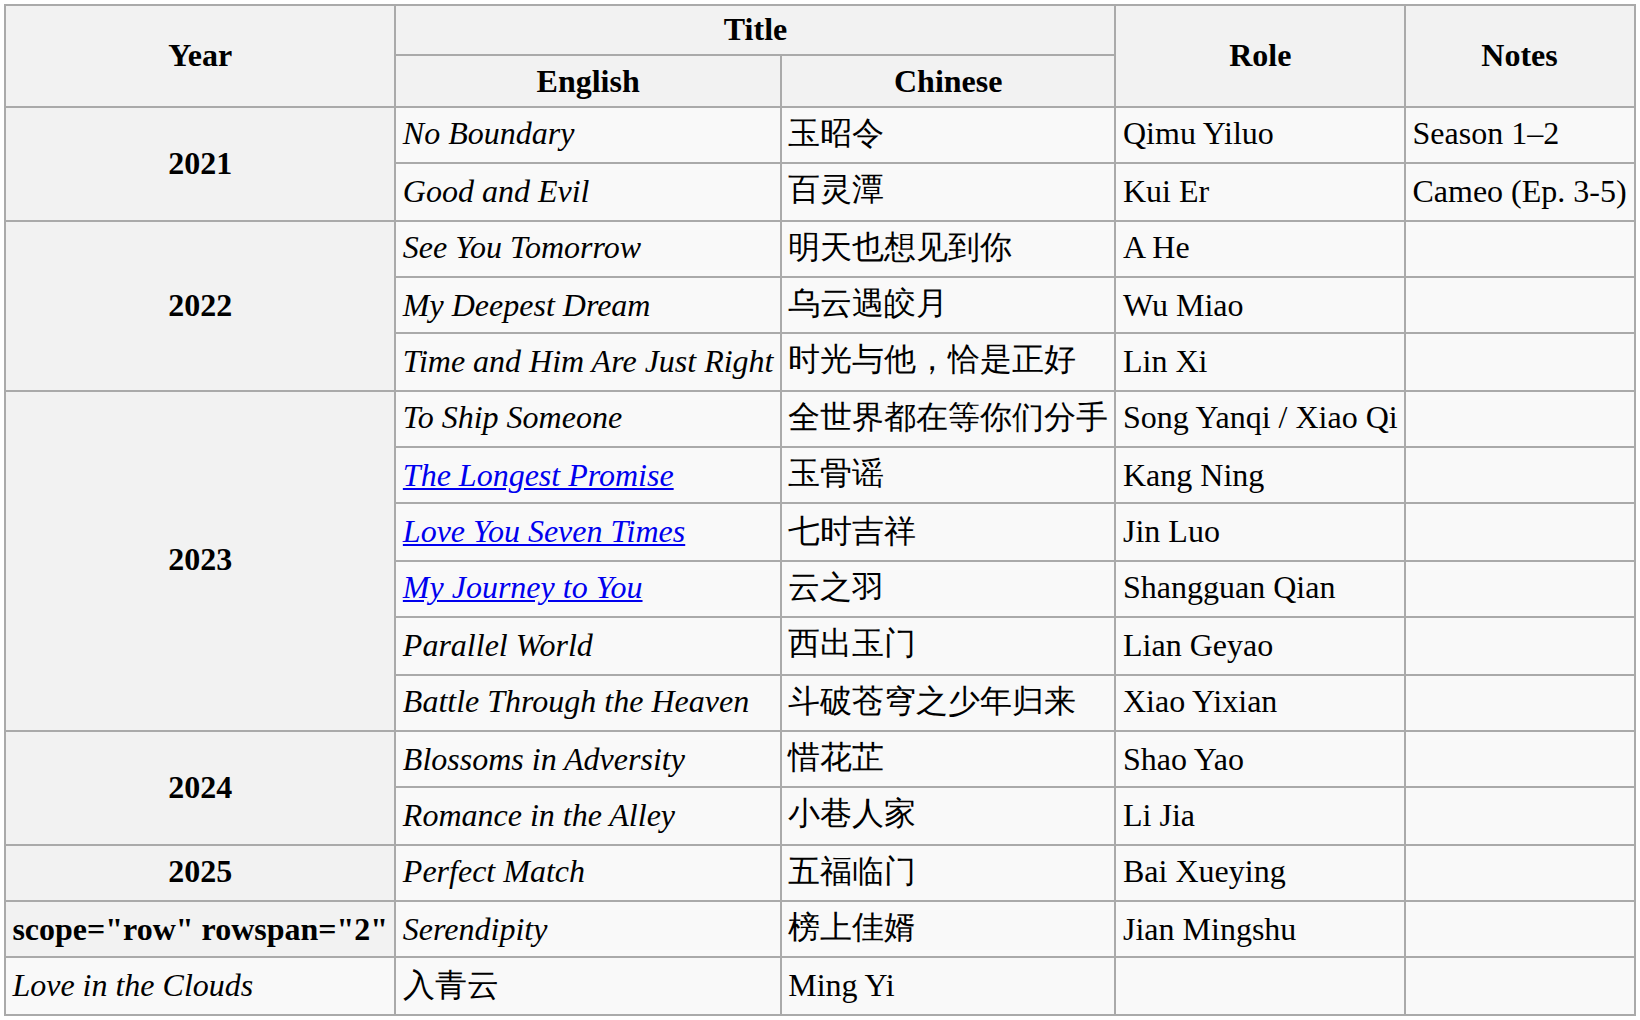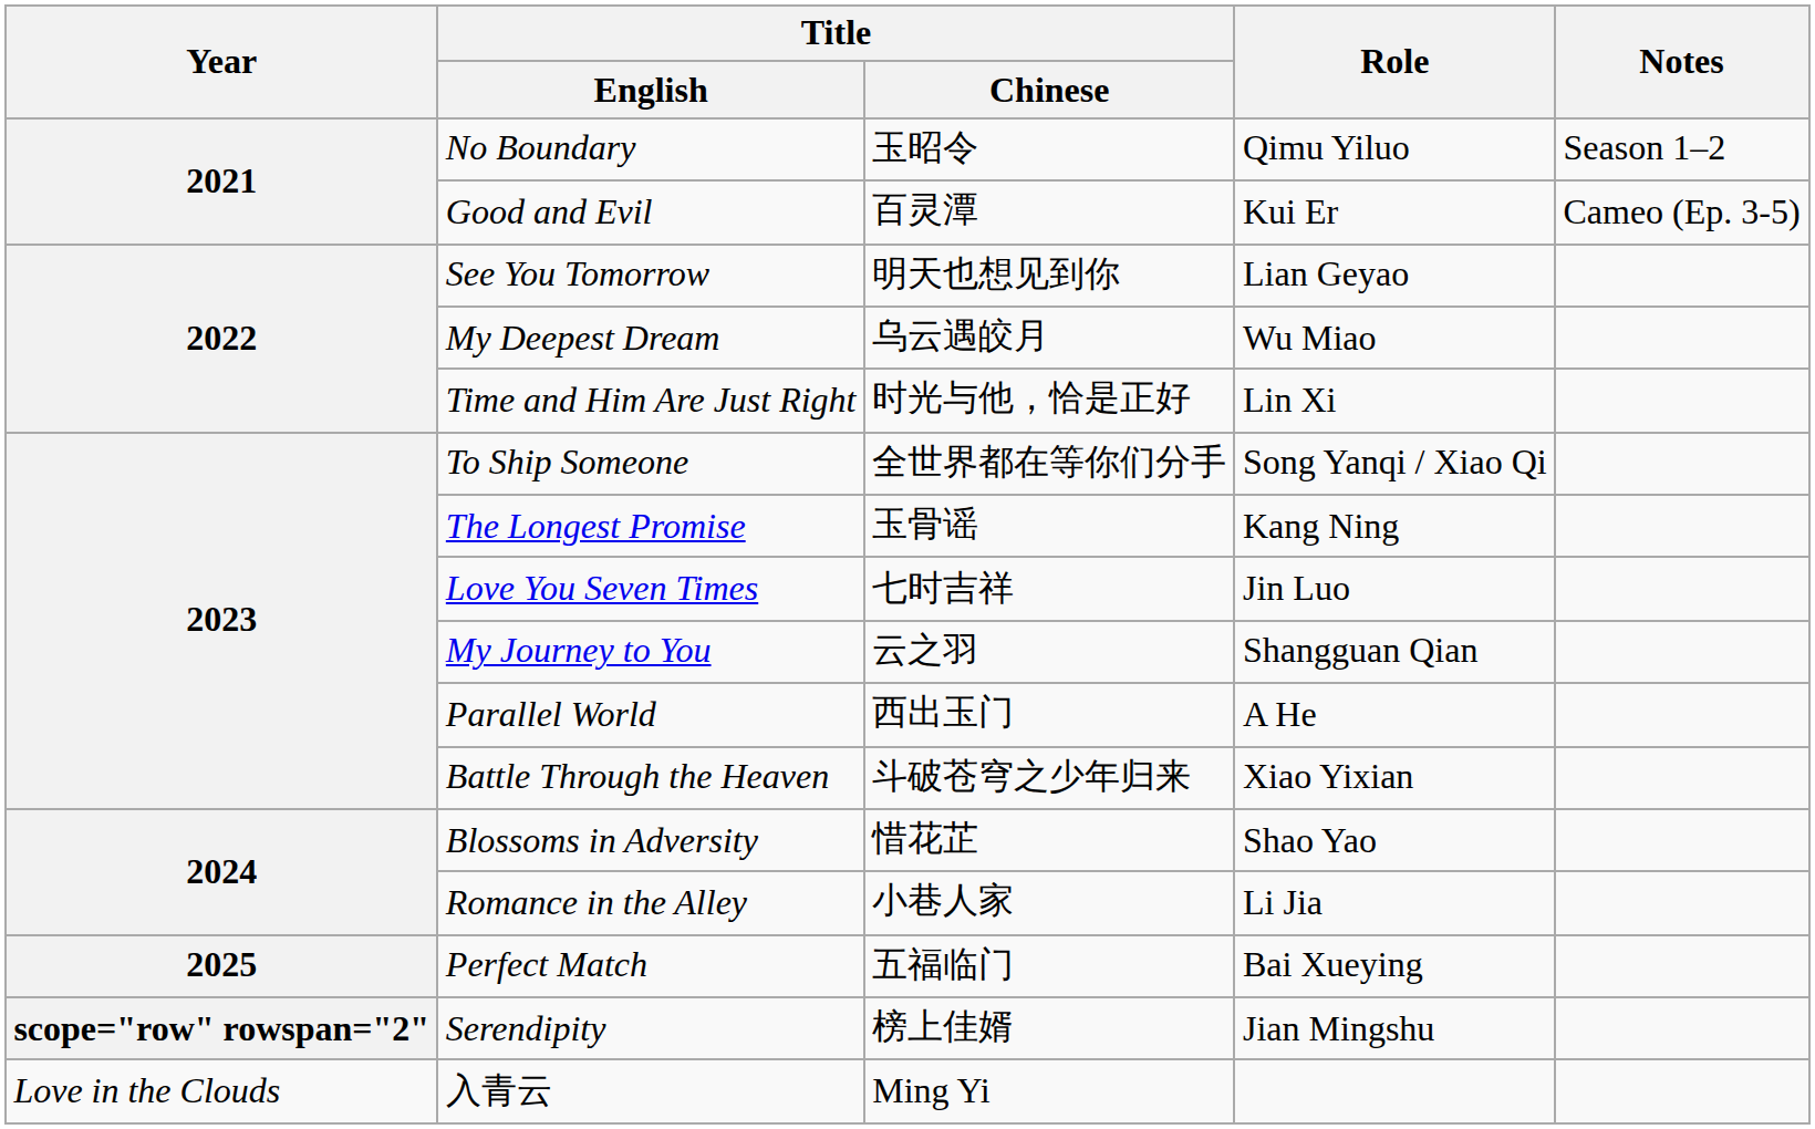See You Tomorrow | Role: A He -> Lian Geyao
Parallel World | Role: Lian Geyao -> A He
